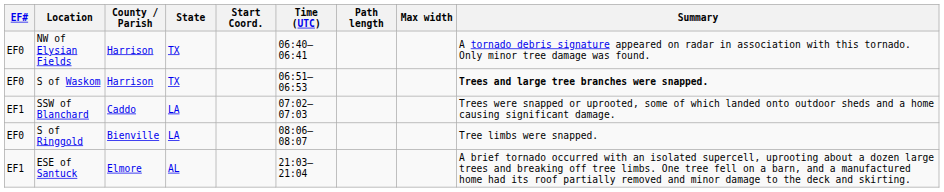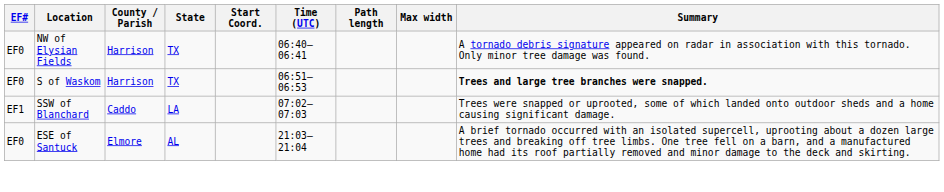- row: EF0 | S of Ringgold | Bienville | LA | 08:06–08:07 | Tree limbs were snapped.
ESE of Santuck | EF#: EF1 -> EF0
